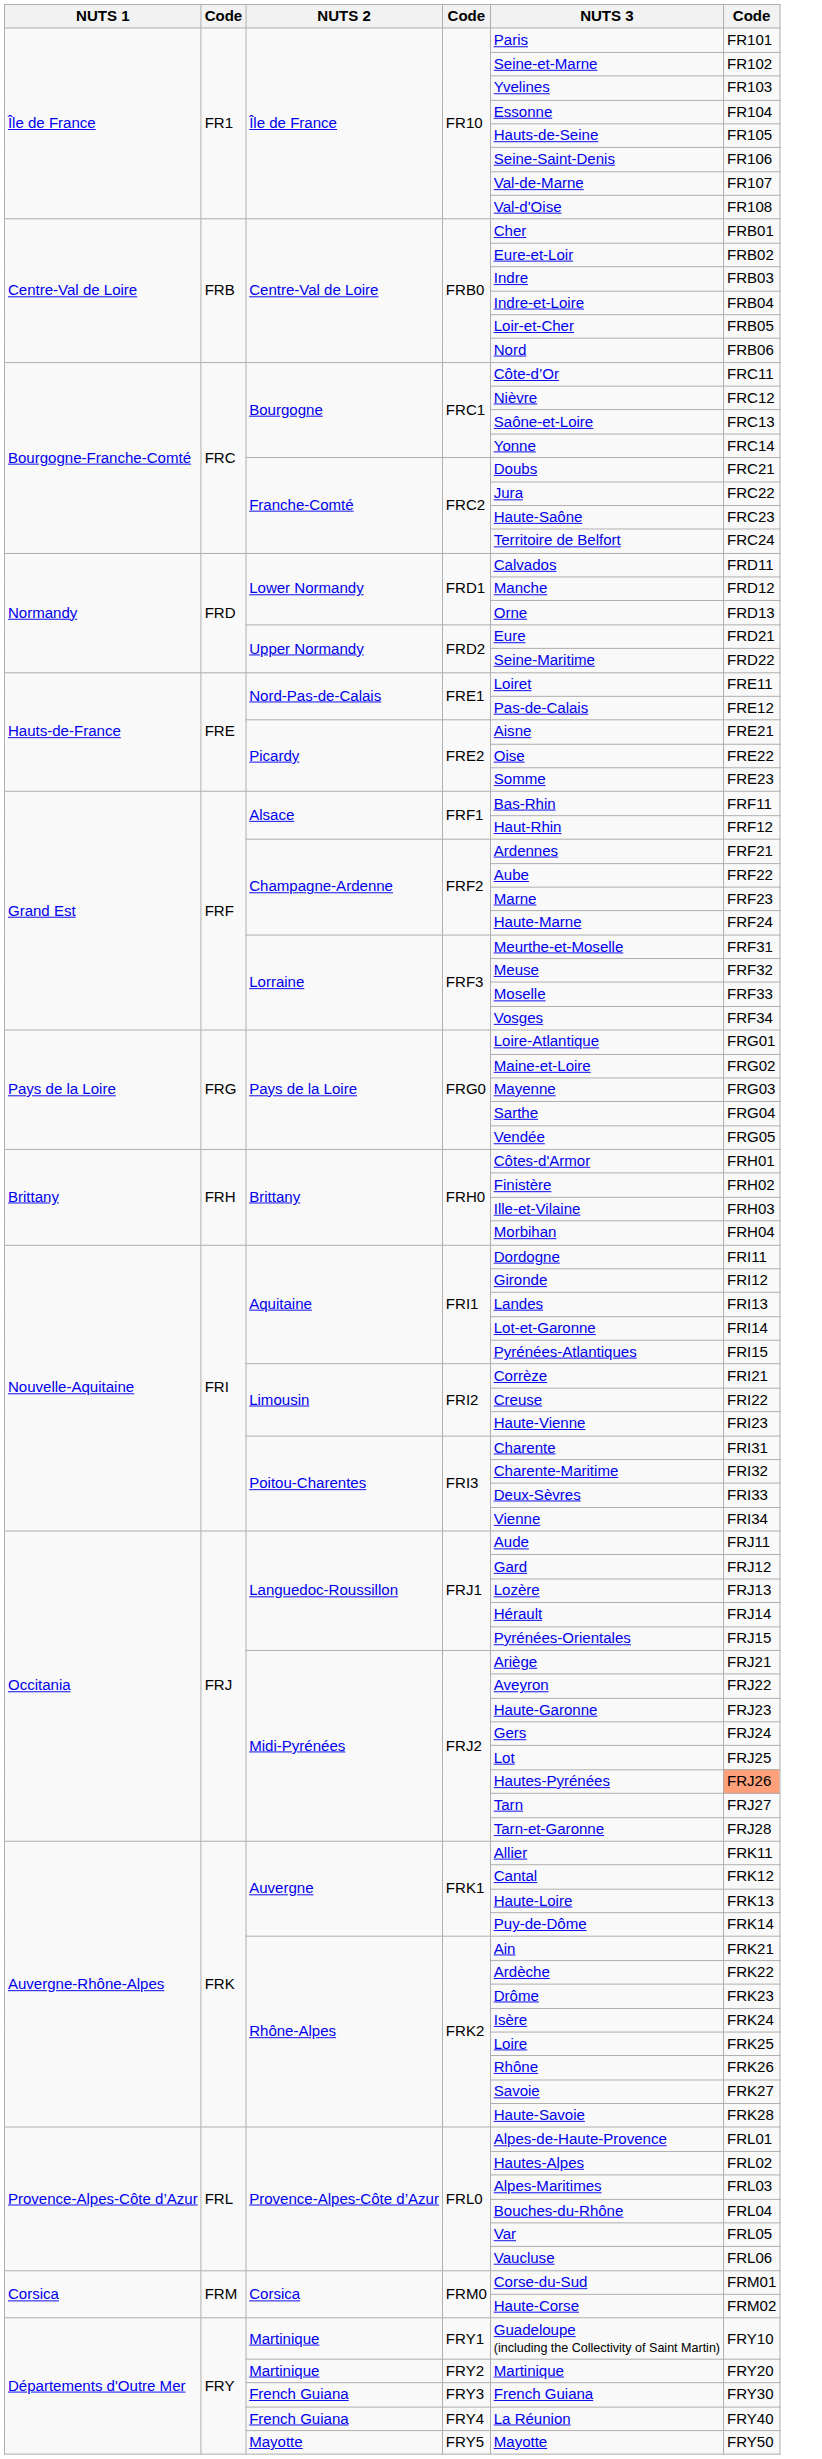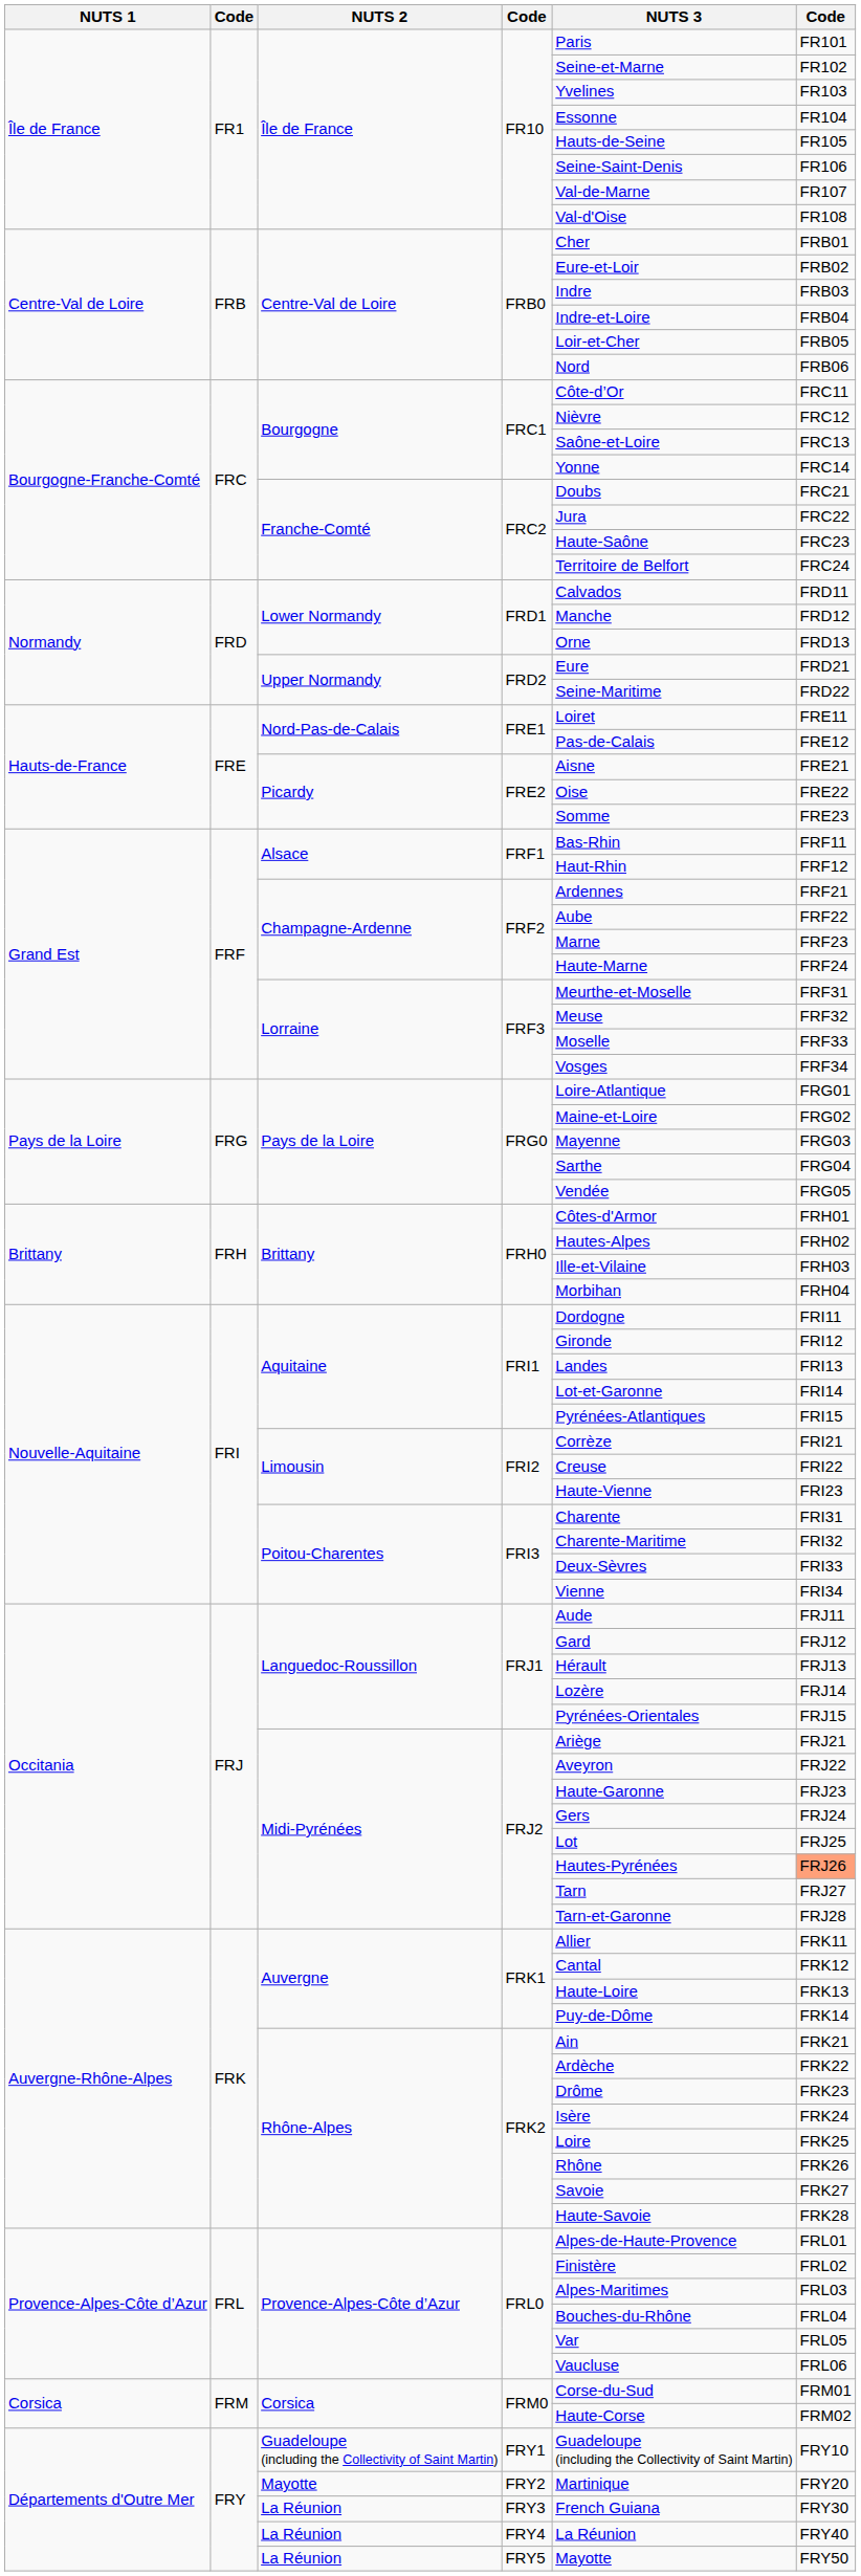row 50 | NUTS 3: Finistère -> Hautes-Alpes
row 67 | NUTS 3: Lozère -> Hérault
row 68 | NUTS 3: Hérault -> Lozère
row 91 | NUTS 3: Hautes-Alpes -> Finistère
row 98 | NUTS 2: Martinique -> Guadeloupe (including the Collectivity of Saint Martin)
row 99 | NUTS 2: Martinique -> Mayotte
row 100 | NUTS 2: French Guiana -> La Réunion
row 101 | NUTS 2: French Guiana -> La Réunion
row 102 | NUTS 2: Mayotte -> La Réunion
